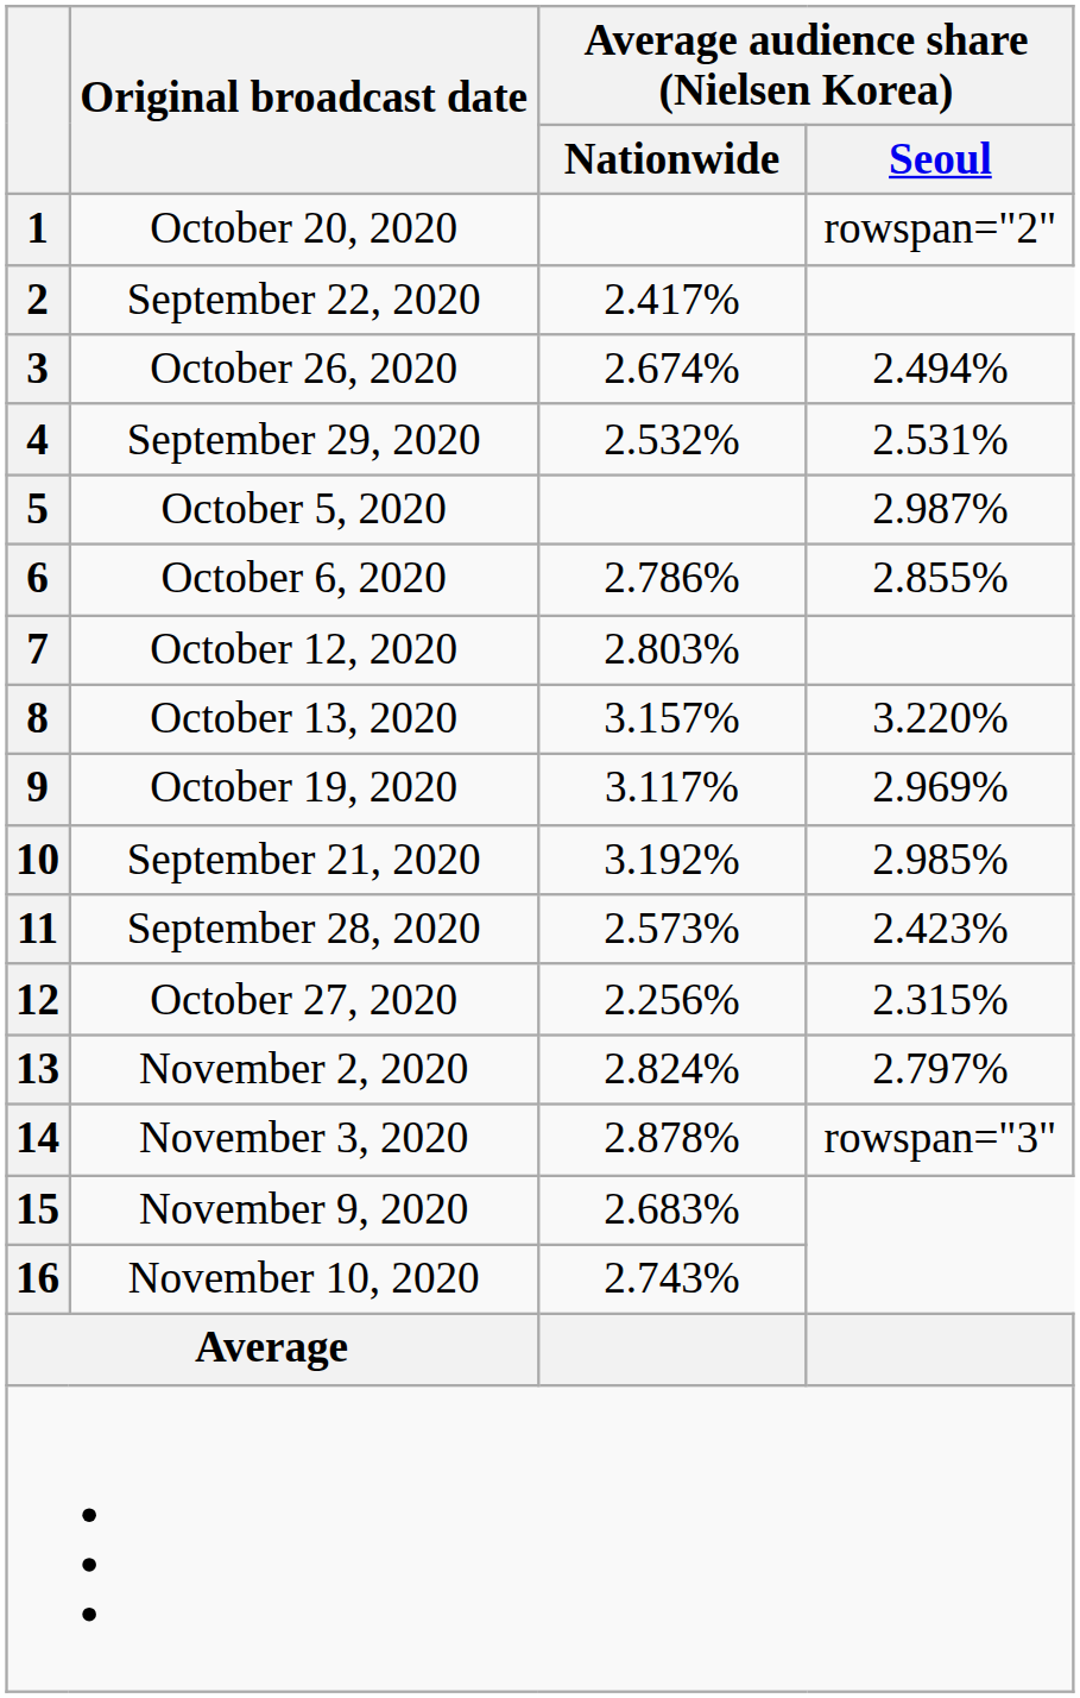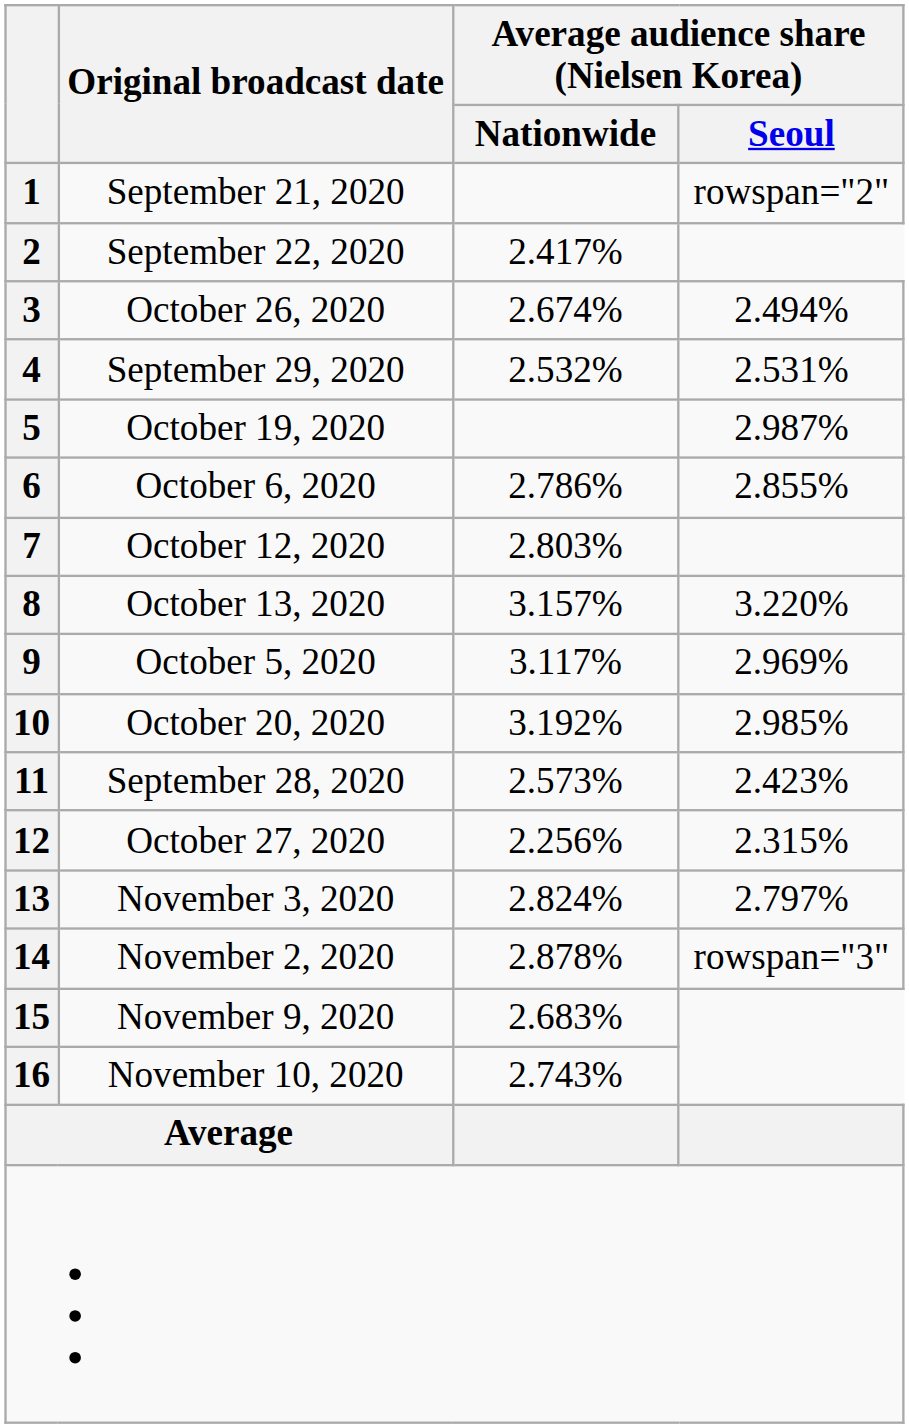1 | Original broadcast date: October 20, 2020 -> September 21, 2020
5 | Original broadcast date: October 5, 2020 -> October 19, 2020
9 | Original broadcast date: October 19, 2020 -> October 5, 2020
10 | Original broadcast date: September 21, 2020 -> October 20, 2020
13 | Original broadcast date: November 2, 2020 -> November 3, 2020
14 | Original broadcast date: November 3, 2020 -> November 2, 2020
